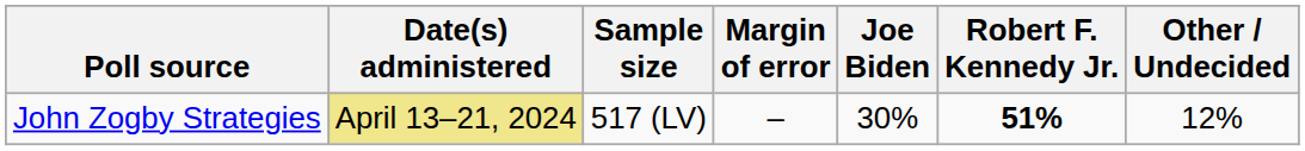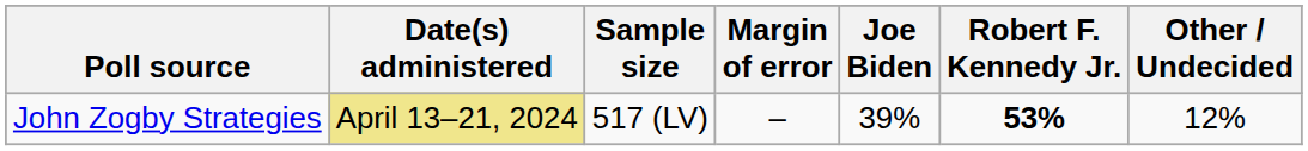John Zogby Strategies | Joe Biden: 30% -> 39%
John Zogby Strategies | Robert F. Kennedy Jr.: 51% -> 53%
